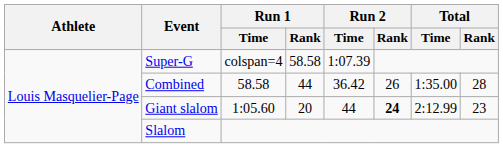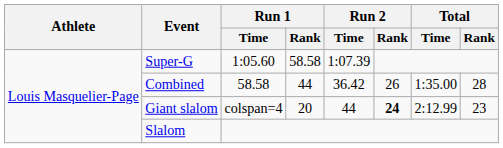Super-G | Run 1 / Time: colspan=4 -> 1:05.60
Giant slalom | Run 1 / Time: 1:05.60 -> colspan=4
